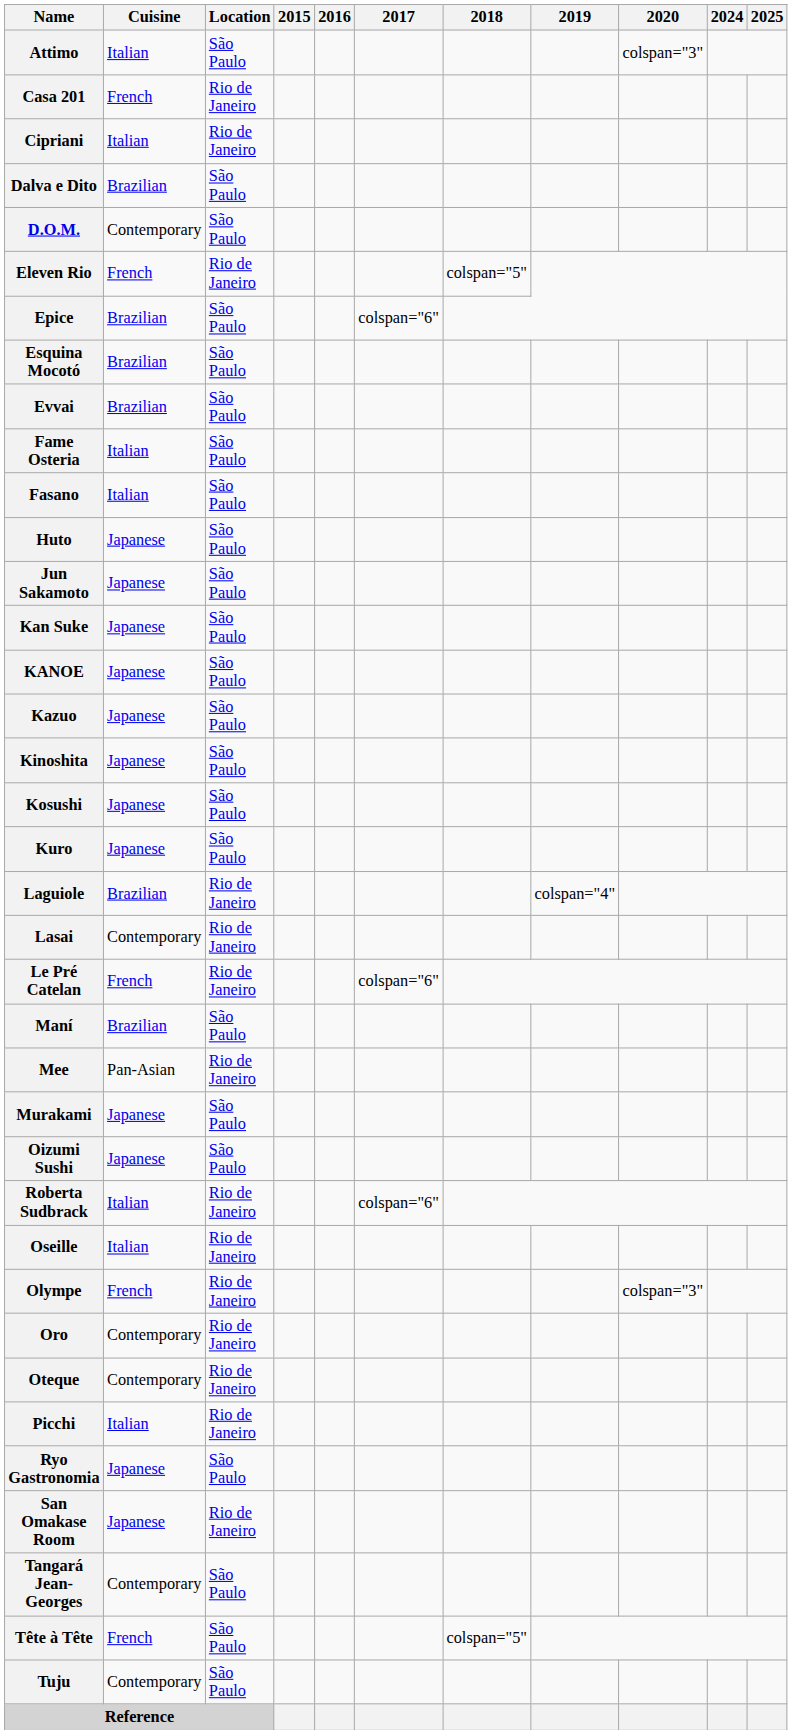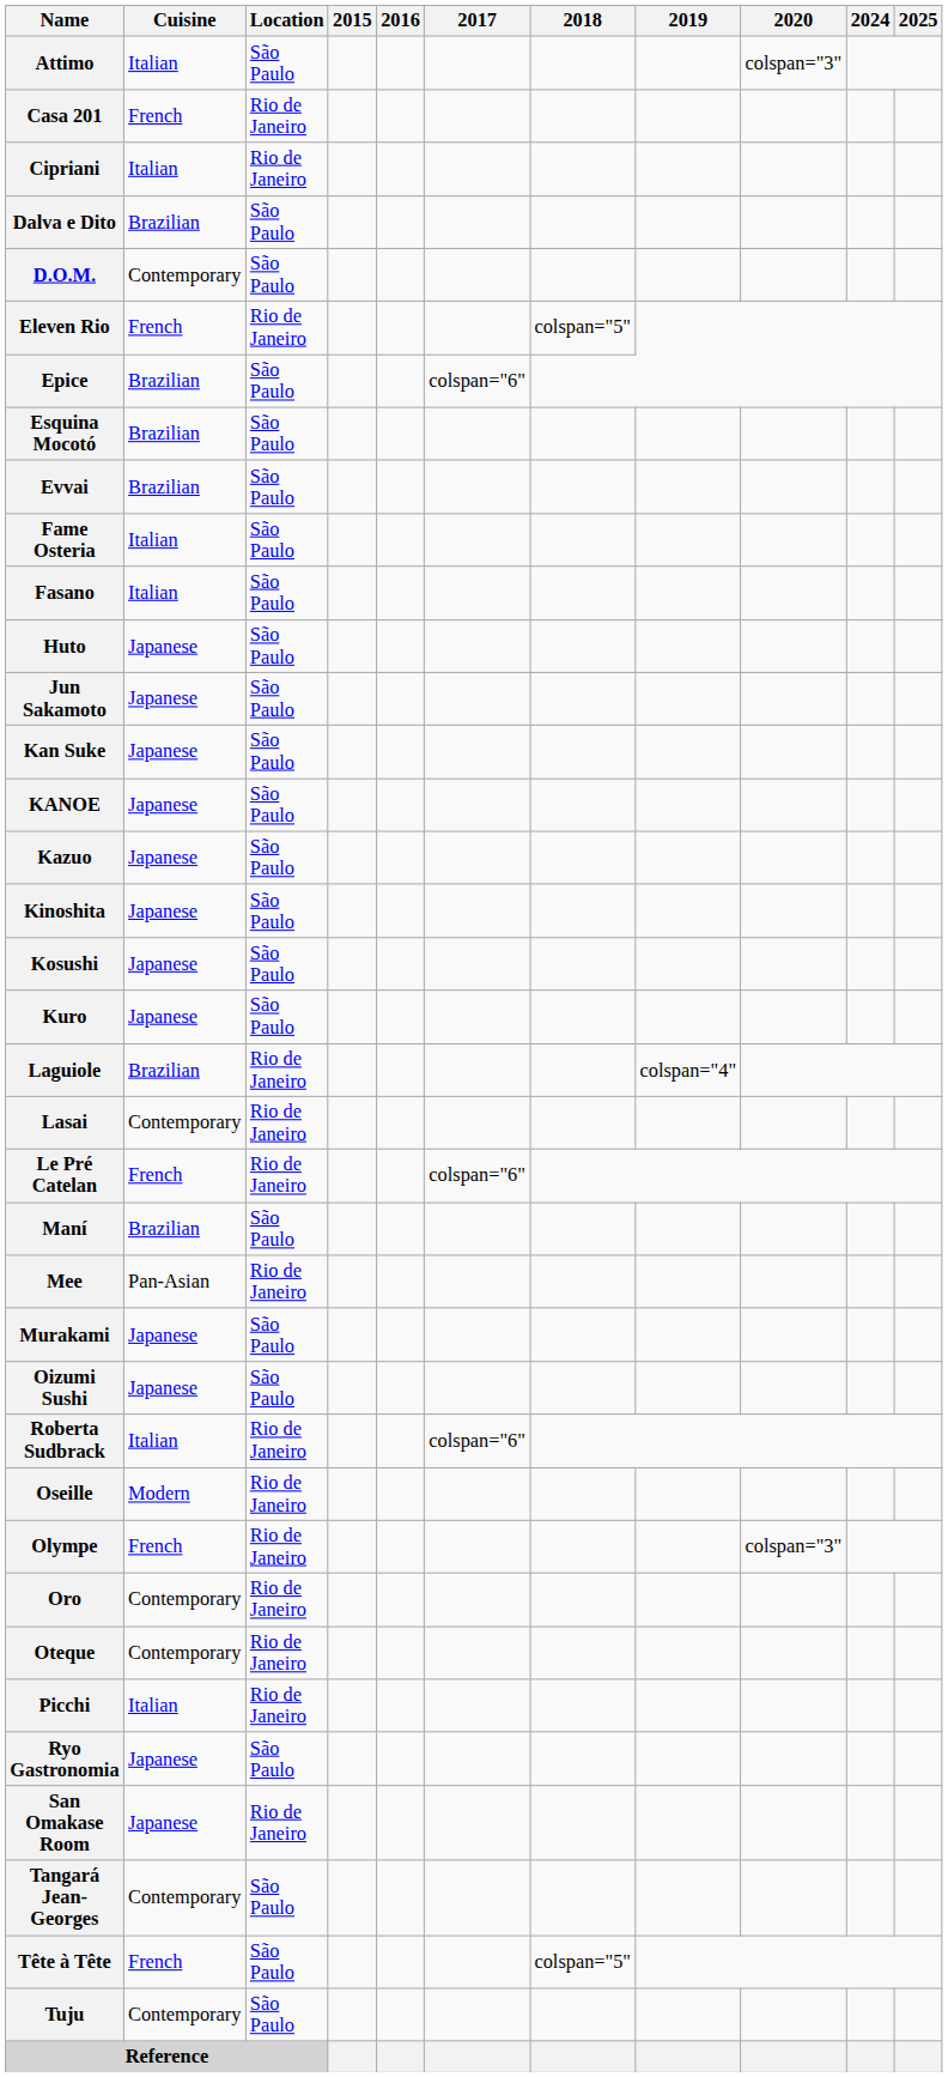Oseille | Cuisine: Italian -> Modern
